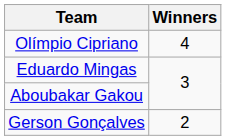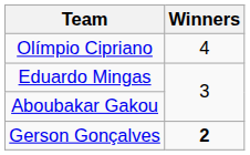Gerson Gonçalves | Winners: normal -> bold
